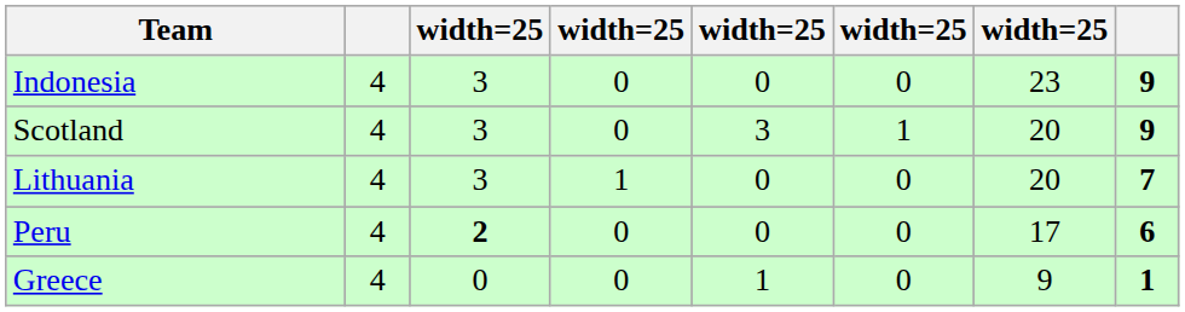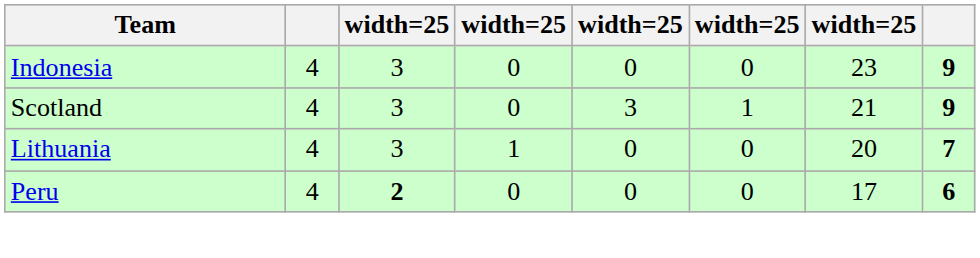Scotland | column 7: 20 -> 21
- row: Greece | 4 | 0 | 0 | 1 | 0 | 9 | 1
